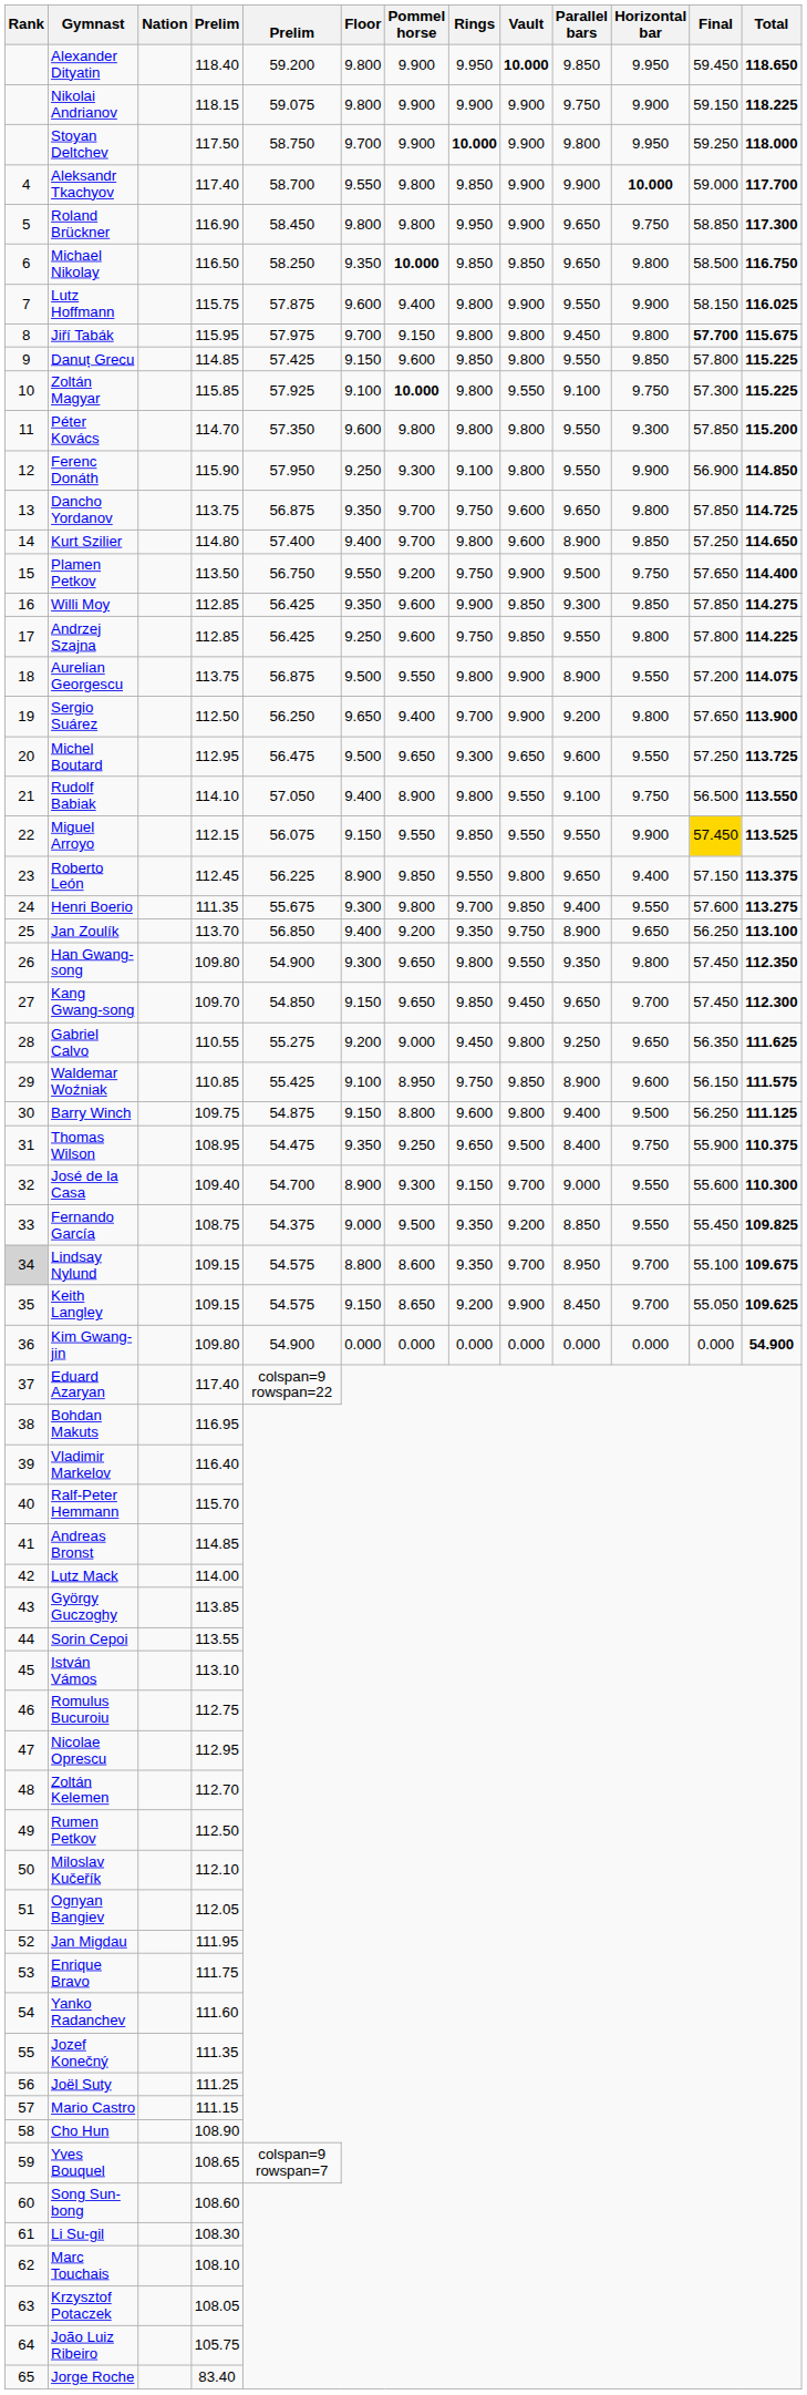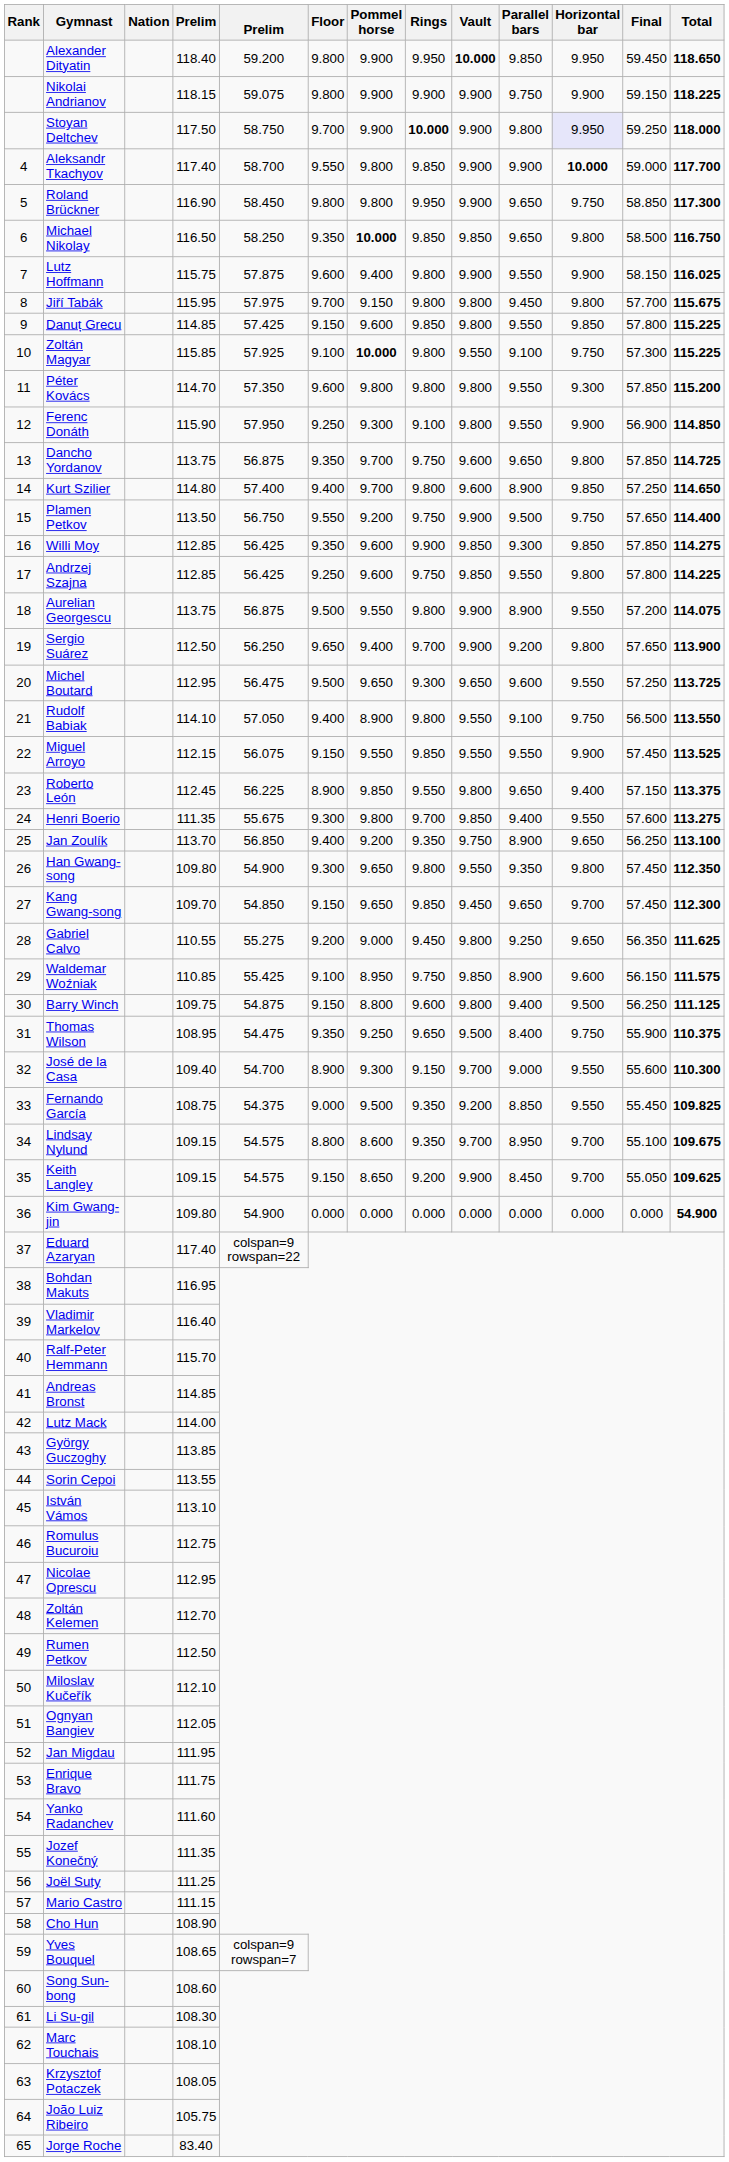Stoyan Deltchev | Horizontal bar: no background -> lavender background
Jiří Tabák | Final: bold -> normal
Miguel Arroyo | Final: gold background -> no background
Lindsay Nylund | Rank: lightgrey background -> no background
